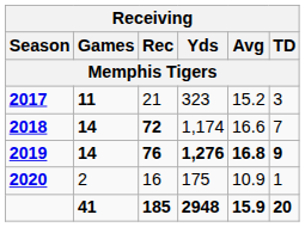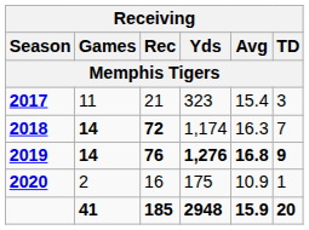2017 | Games: bold -> normal
2017 | Avg: 15.2 -> 15.4
2018 | Avg: 16.6 -> 16.3
